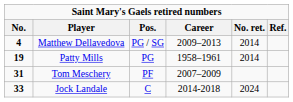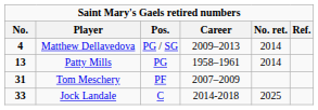Patty Mills | No.: 19 -> 13
Jock Landale | No. ret.: 2024 -> 2025
